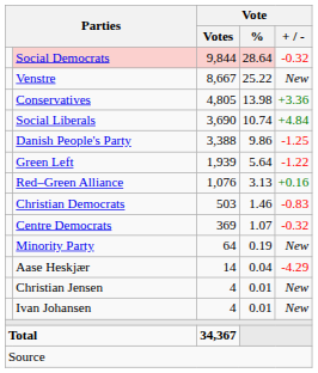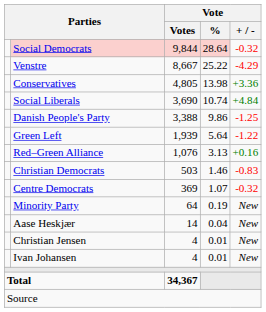Venstre | Vote / + / -: New -> -4.29
Aase Heskjær | Vote / + / -: -4.29 -> New
